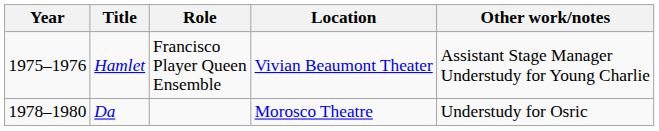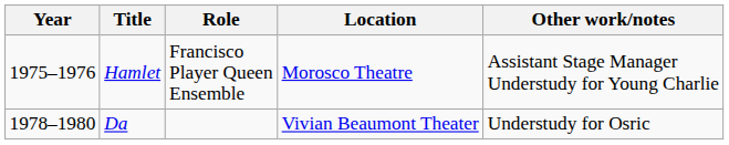Hamlet | Location: Vivian Beaumont Theater -> Morosco Theatre
Da | Location: Morosco Theatre -> Vivian Beaumont Theater
